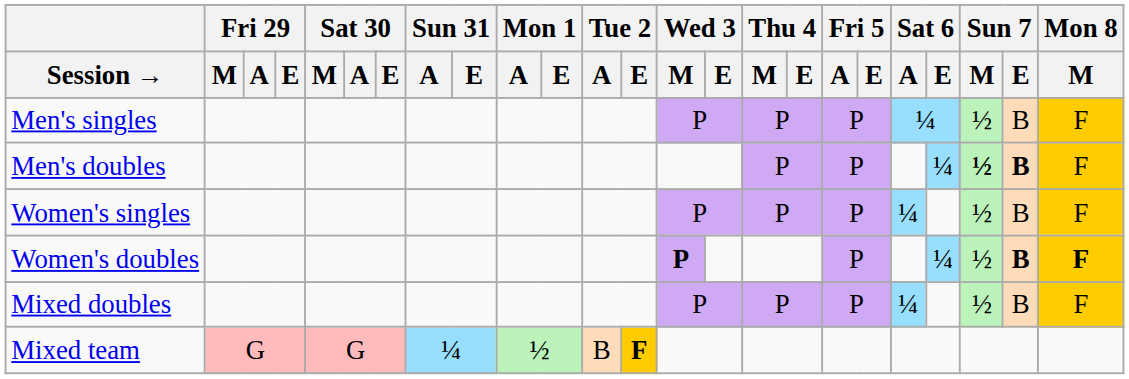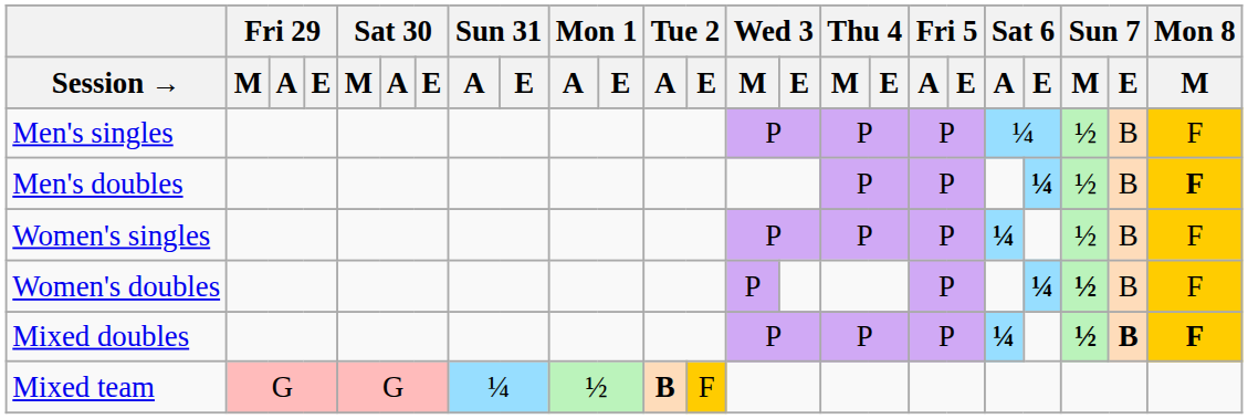Men's doubles | Sat 6 / E: normal -> bold
Men's doubles | Sun 7 / M: bold -> normal
Men's doubles | Sun 7 / E: bold -> normal
Men's doubles | Mon 8 / M: normal -> bold
Women's singles | Sat 6 / A: normal -> bold
Women's doubles | Wed 3 / M: bold -> normal
Women's doubles | Sat 6 / E: normal -> bold
Women's doubles | Sun 7 / M: normal -> bold
Women's doubles | Sun 7 / E: bold -> normal
Women's doubles | Mon 8 / M: bold -> normal
Mixed doubles | Sat 6 / A: normal -> bold
Mixed doubles | Sun 7 / M: normal -> bold
Mixed doubles | Sun 7 / E: normal -> bold
Mixed doubles | Mon 8 / M: normal -> bold
Mixed team | Tue 2 / A: normal -> bold
Mixed team | Tue 2 / E: bold -> normal
